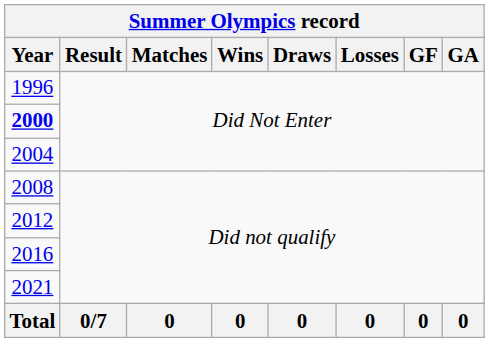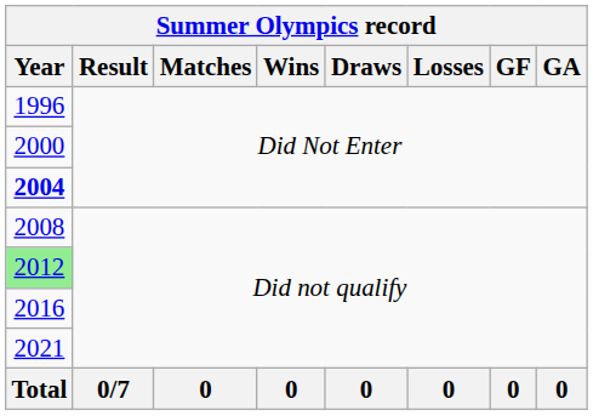2000 | Year: bold -> normal
2004 | Year: normal -> bold
2012 | Year: no background -> lightgreen background
